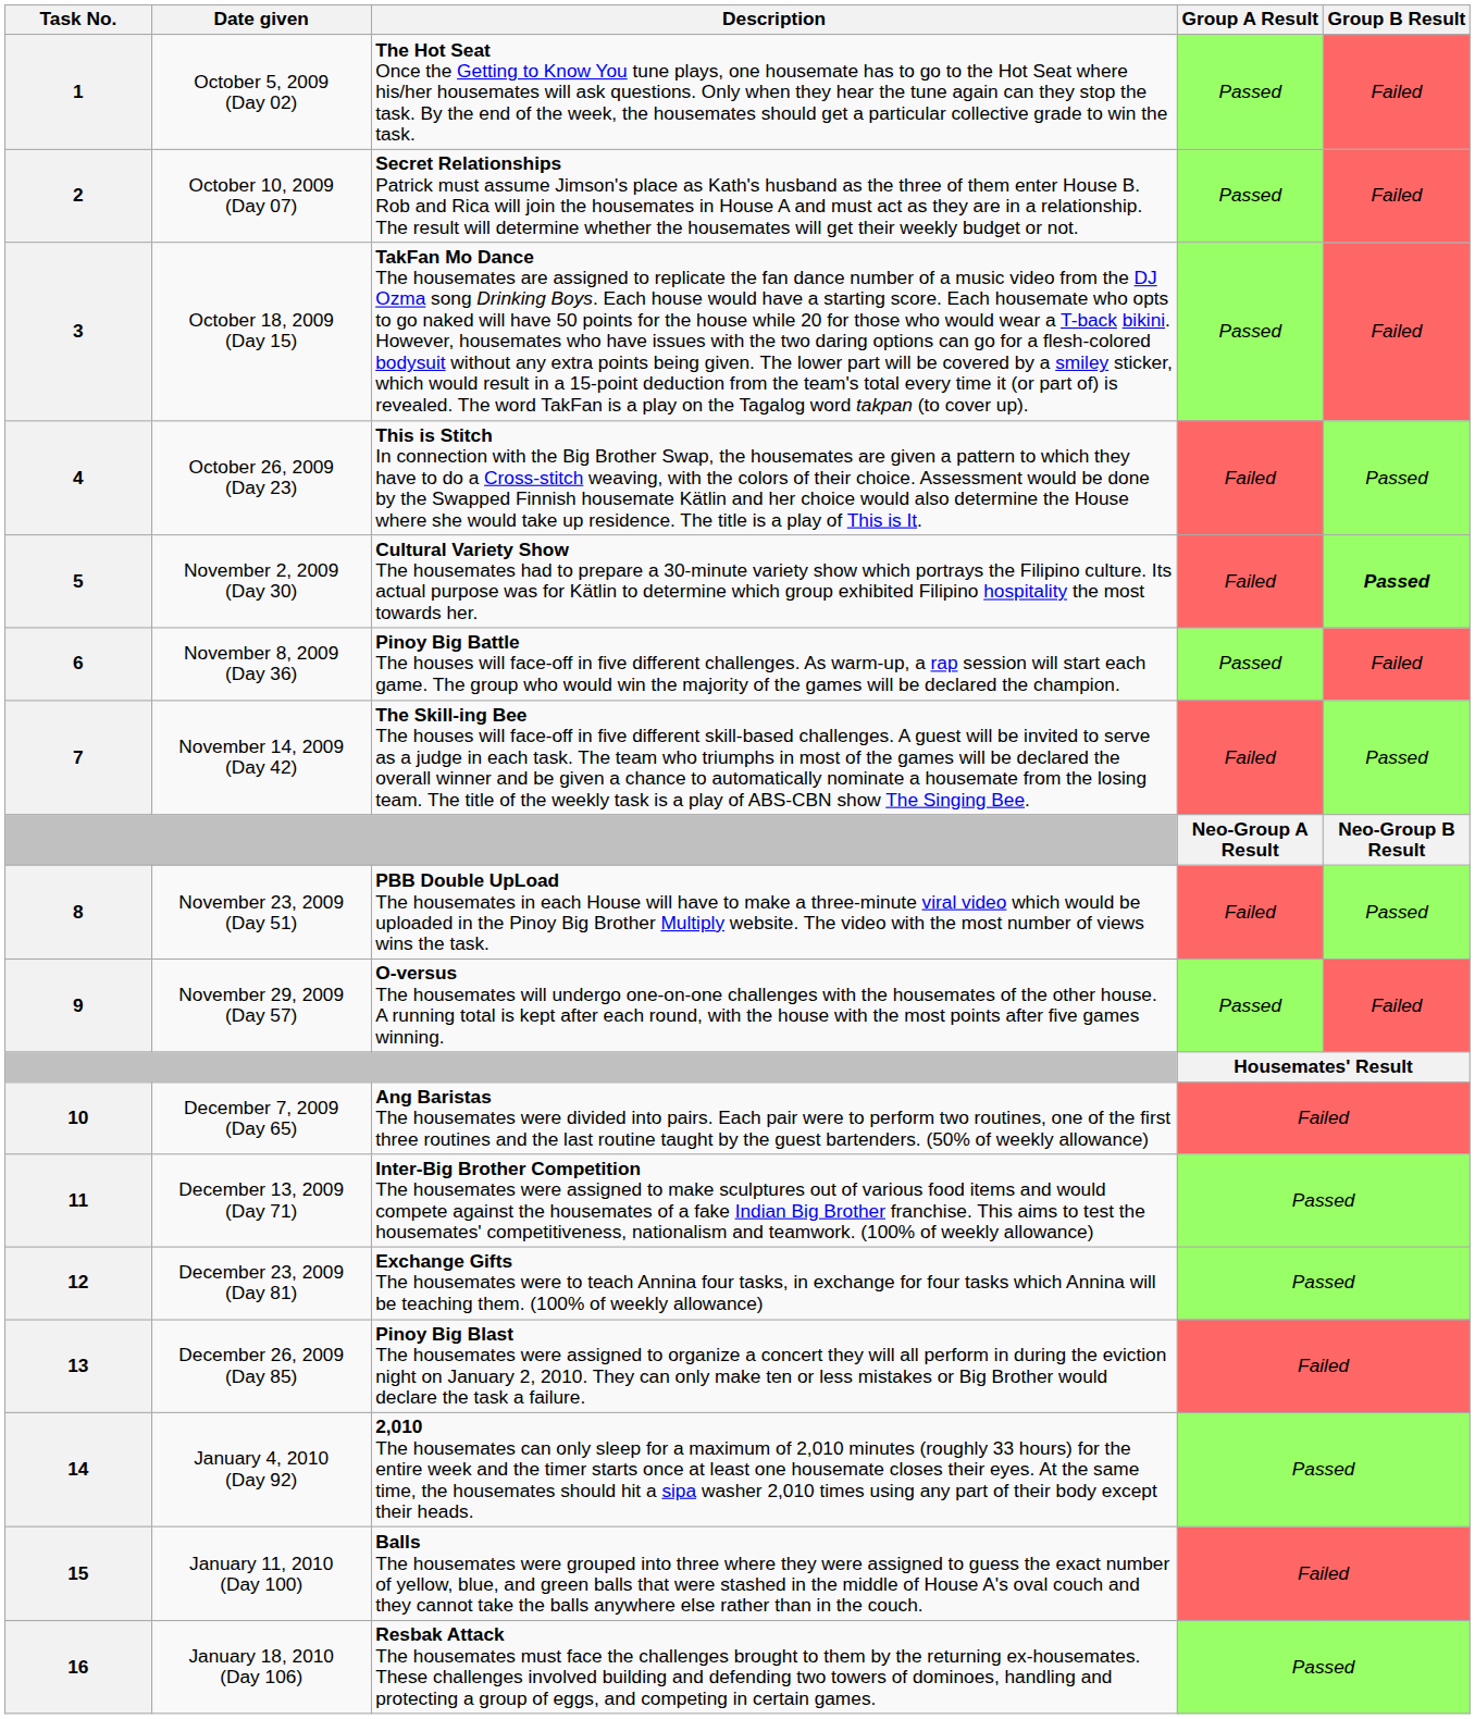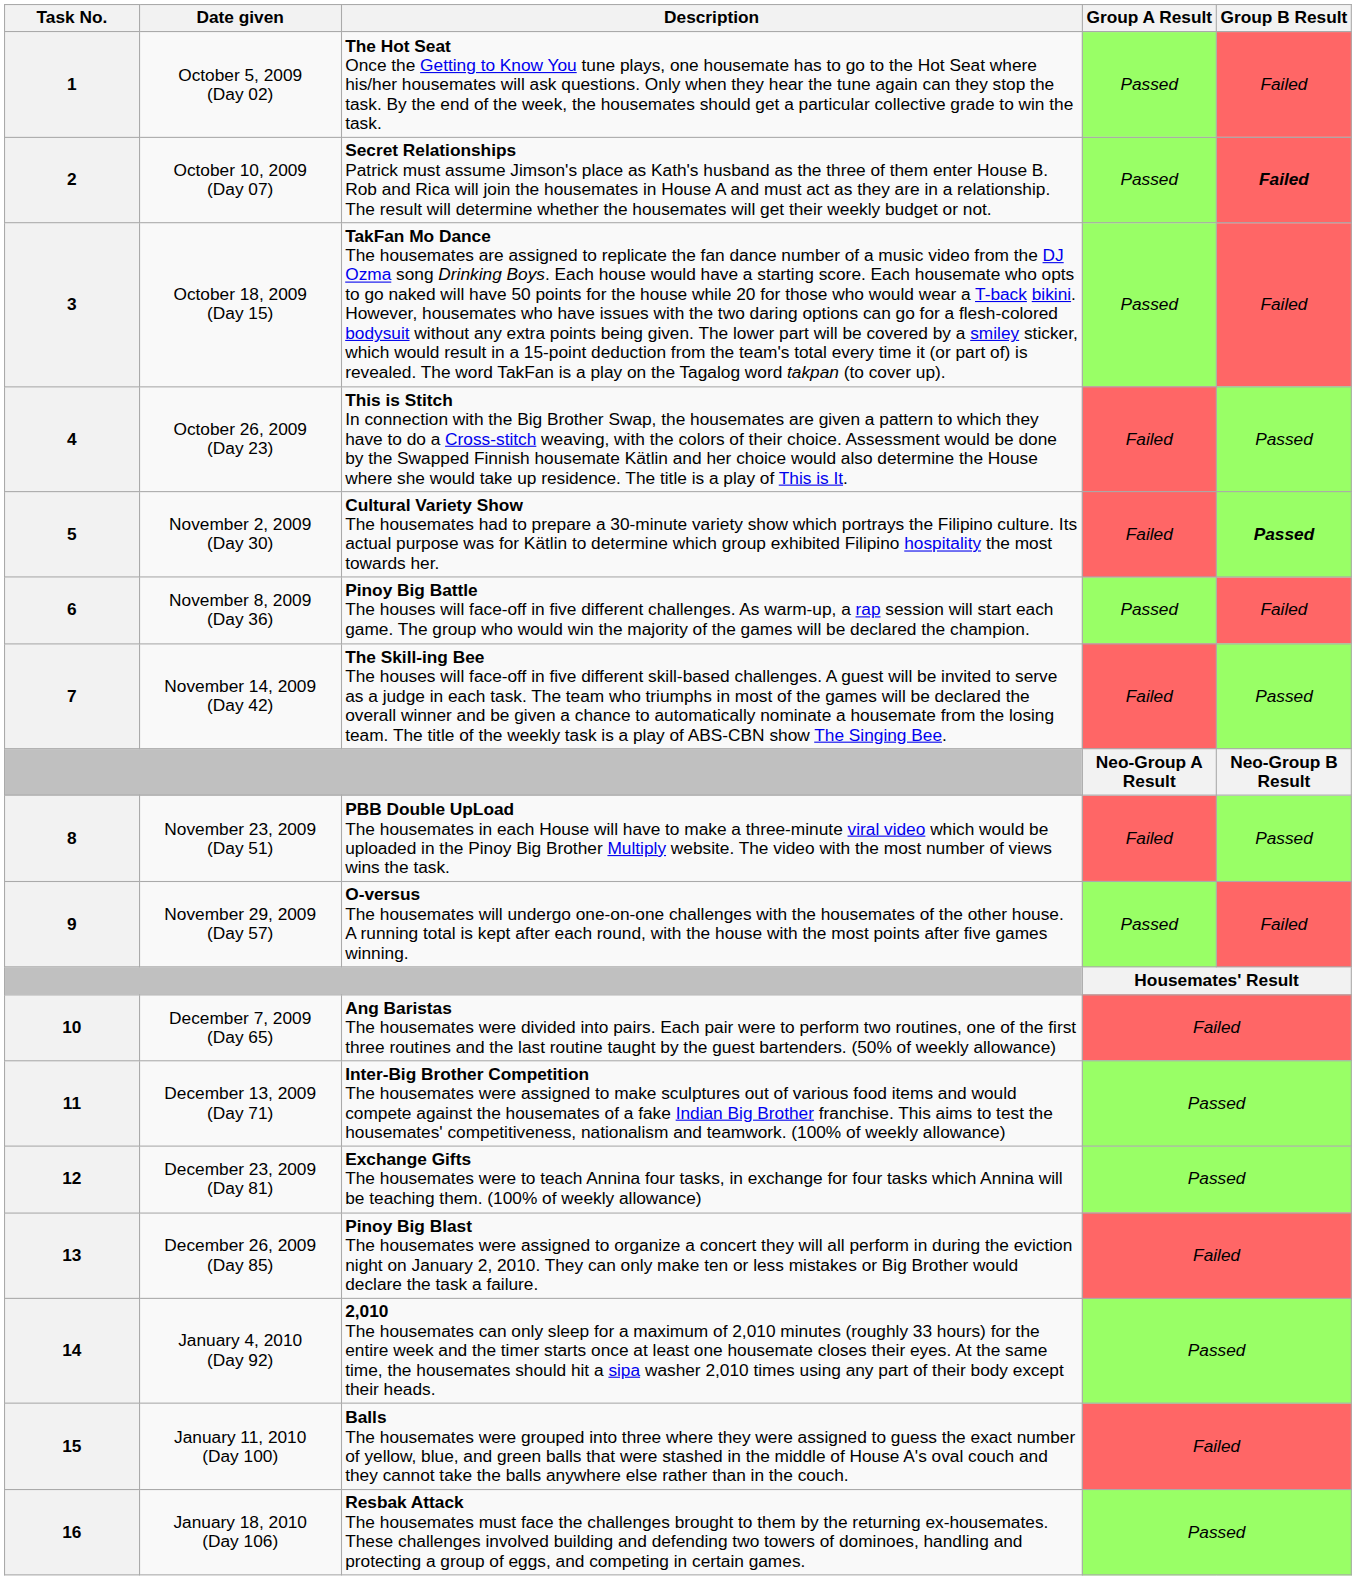October 10, 2009 (Day 07) | Group B Result: normal -> bold
